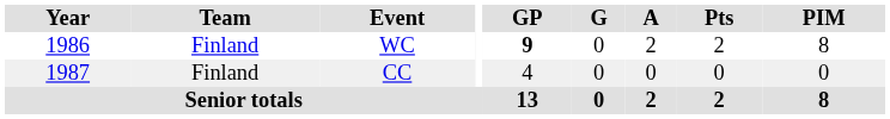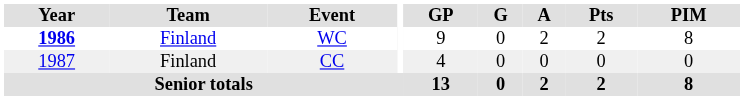WC | Year: normal -> bold
WC | GP: bold -> normal
